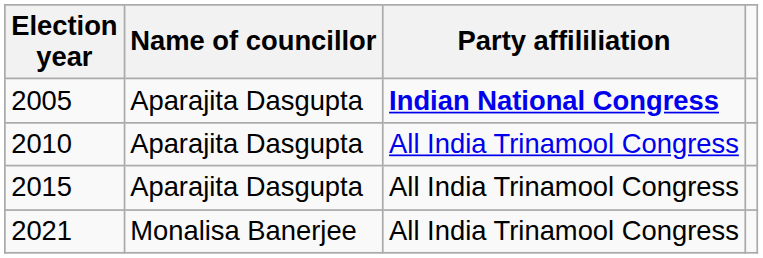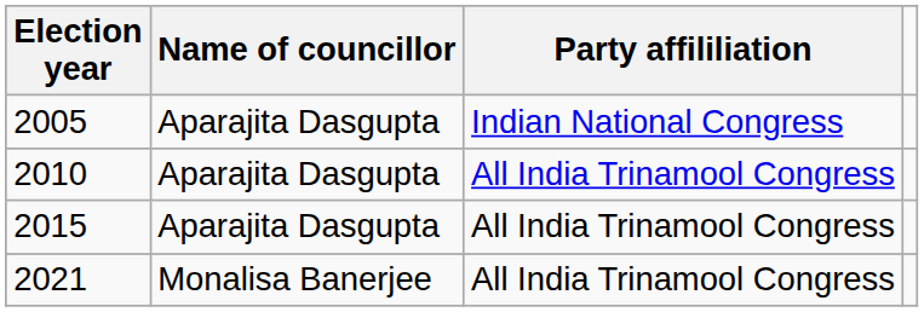2005 | Party affililiation: bold -> normal
